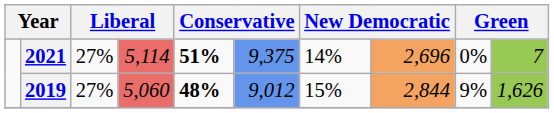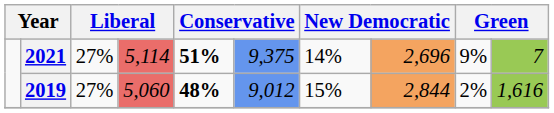2021 | column 9: 0% -> 9%
2019 | column 9: 9% -> 2%
2019 | column 10: 1,626 -> 1,616
